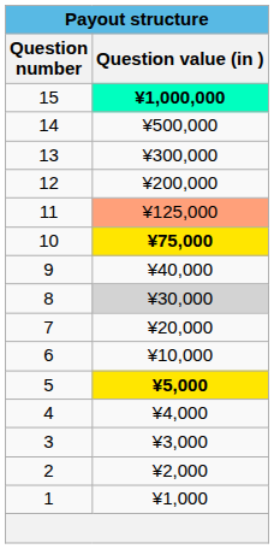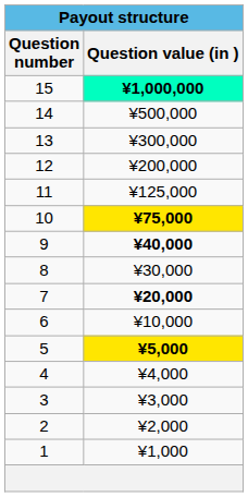11 | Question value (in ): lightsalmon background -> no background
9 | Question value (in ): normal -> bold
8 | Question value (in ): lightgrey background -> no background
7 | Question value (in ): normal -> bold
